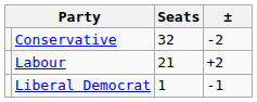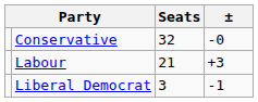Conservative | ±: -2 -> -0
Labour | ±: +2 -> +3
Liberal Democrat | Seats: 1 -> 3
